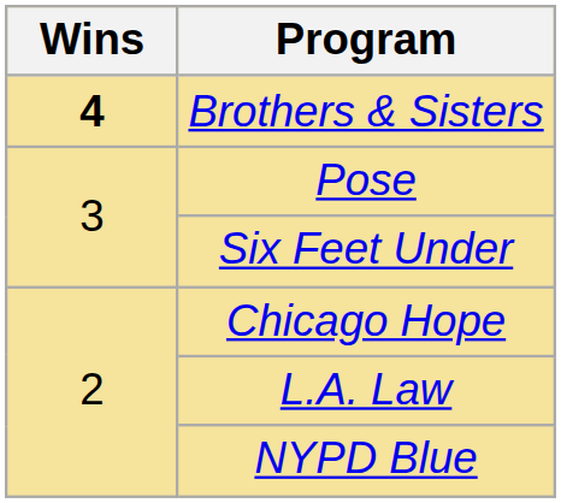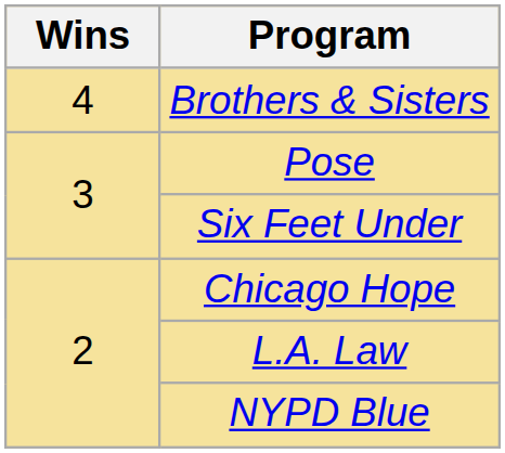Brothers & Sisters | Wins: bold -> normal
